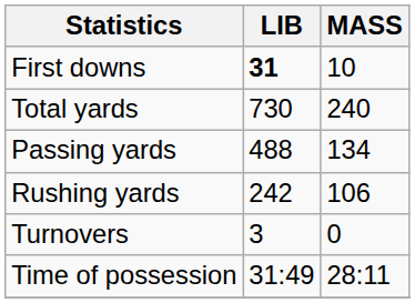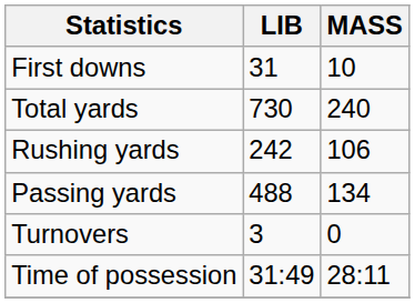First downs | LIB: bold -> normal
rows swapped: Rushing yards <-> Passing yards
